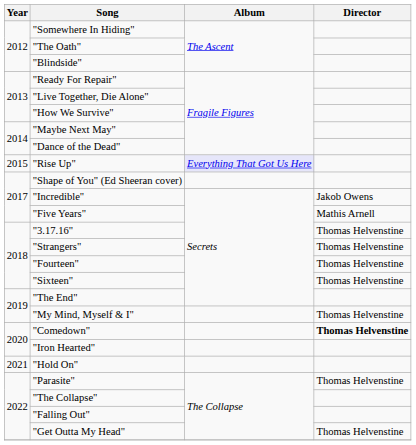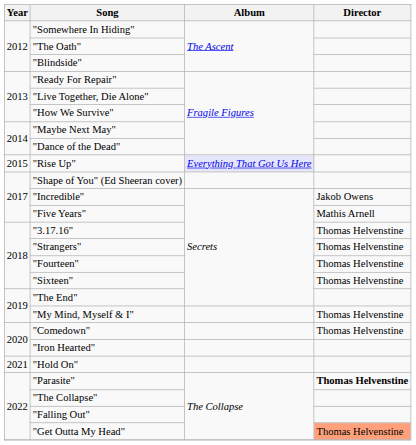"Comedown" | Director: bold -> normal
"Parasite" | Director: normal -> bold
"Get Outta My Head" | Director: no background -> lightsalmon background
